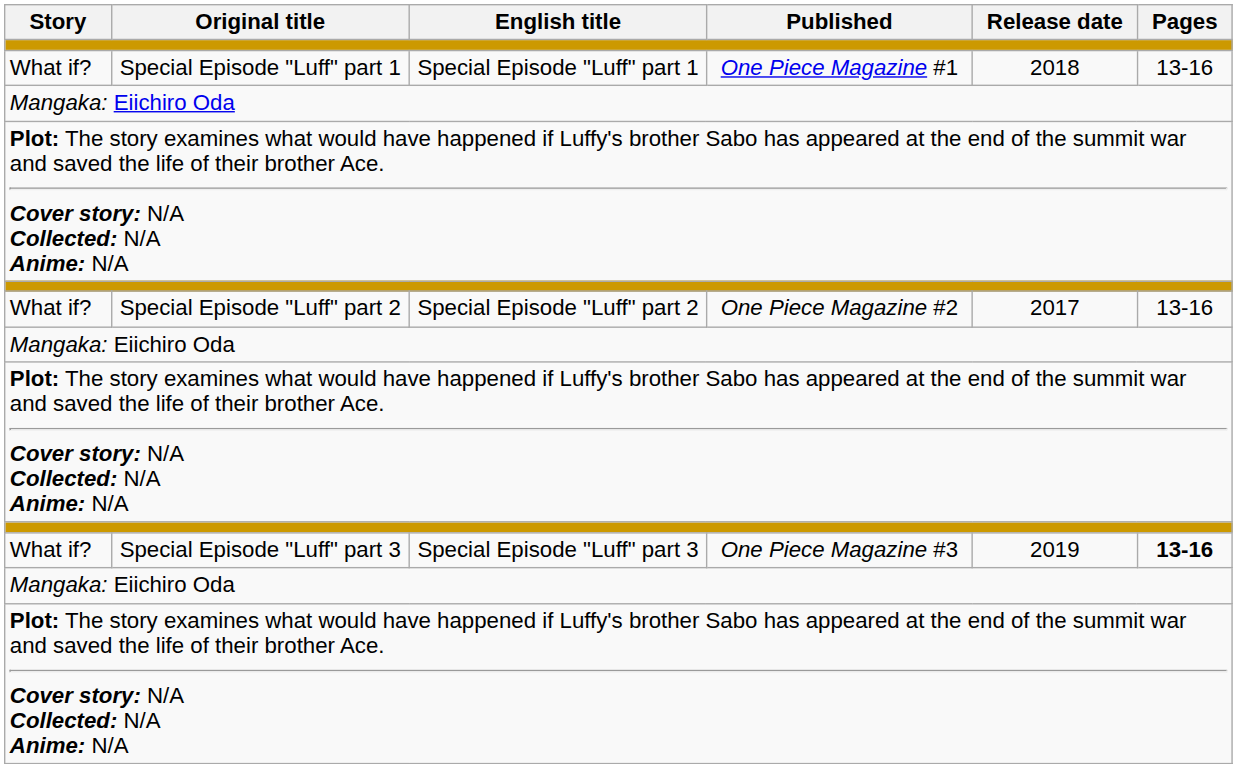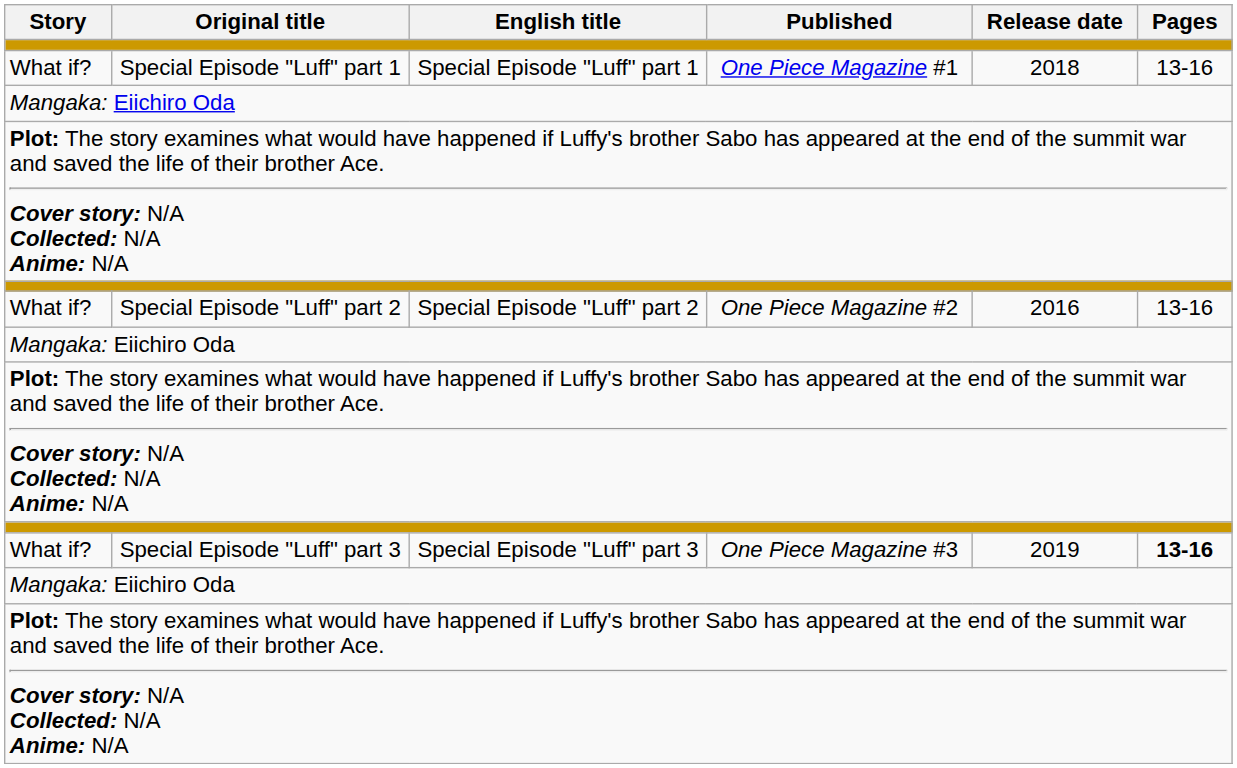row 7 | Release date: 2017 -> 2016
